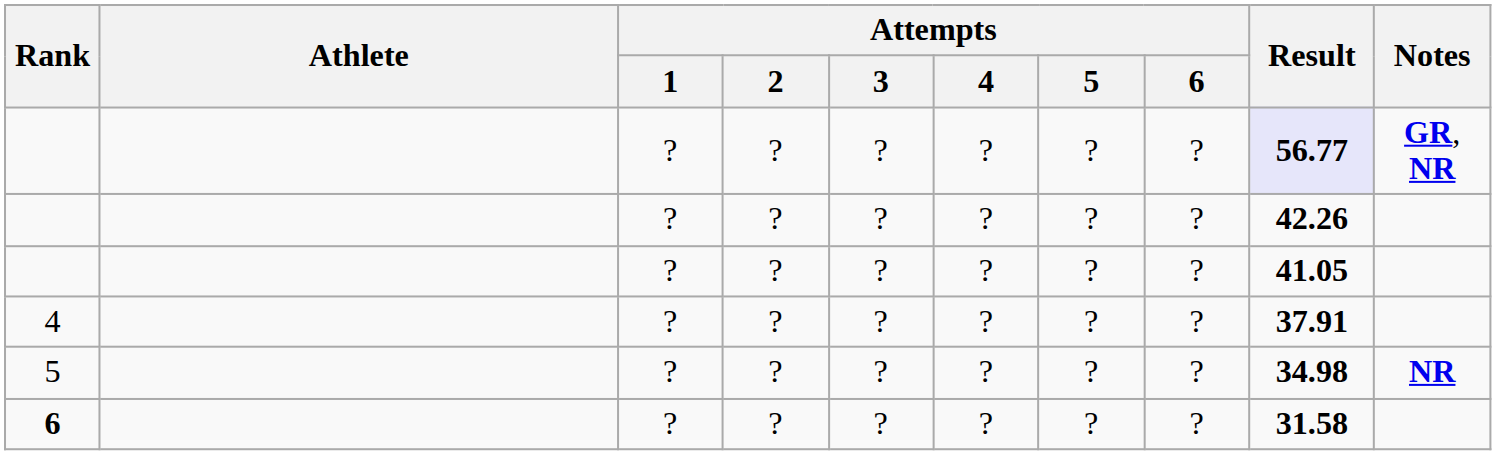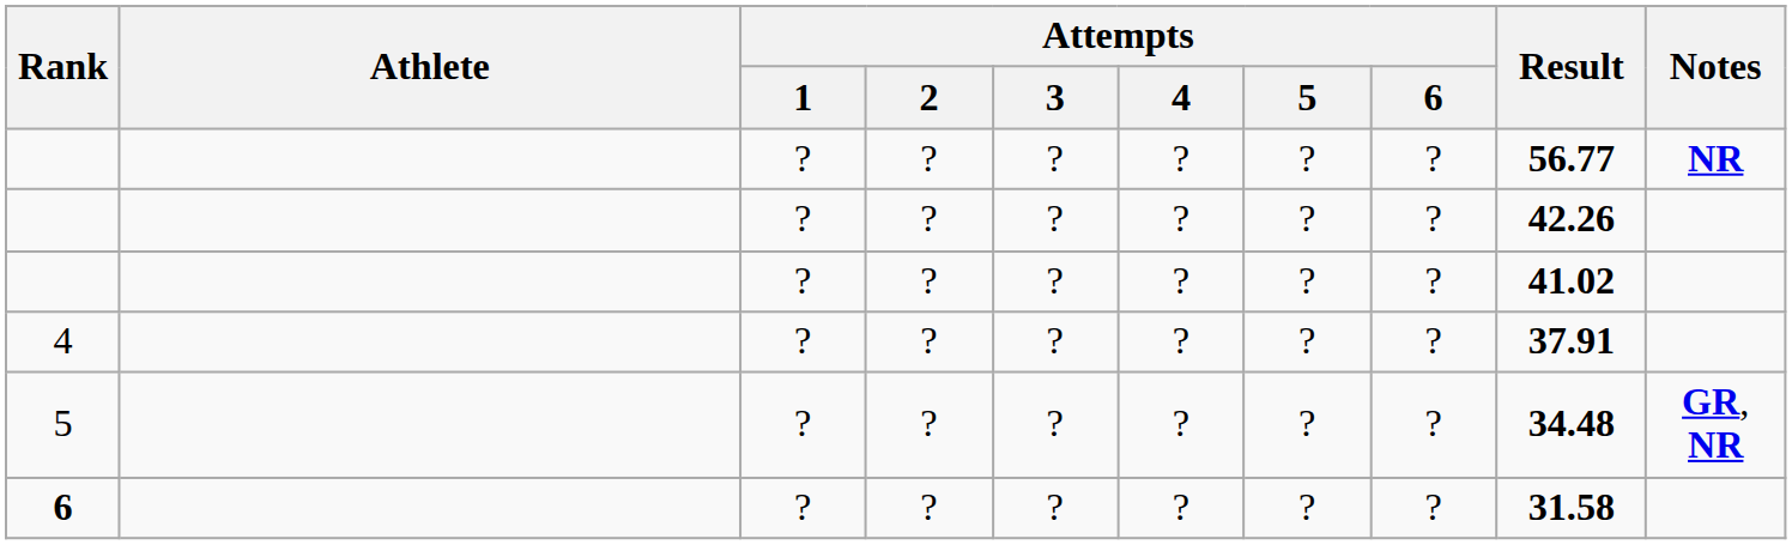row 3 | Result: lavender background -> no background
row 3 | Notes: GR, NR -> NR
row 5 | Result: 41.05 -> 41.02
row 7 | Result: 34.98 -> 34.48
row 7 | Notes: NR -> GR, NR
